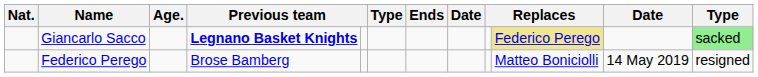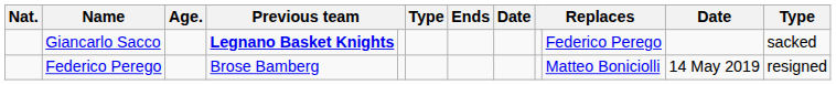Giancarlo Sacco | column 10: khaki background -> no background
Giancarlo Sacco | column 12: lightgreen background -> no background
